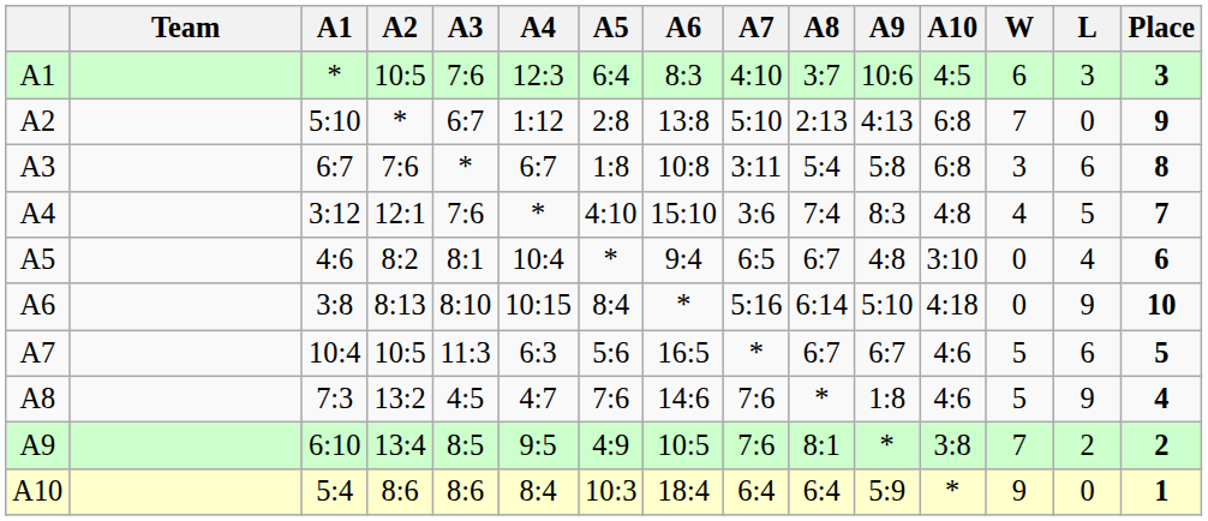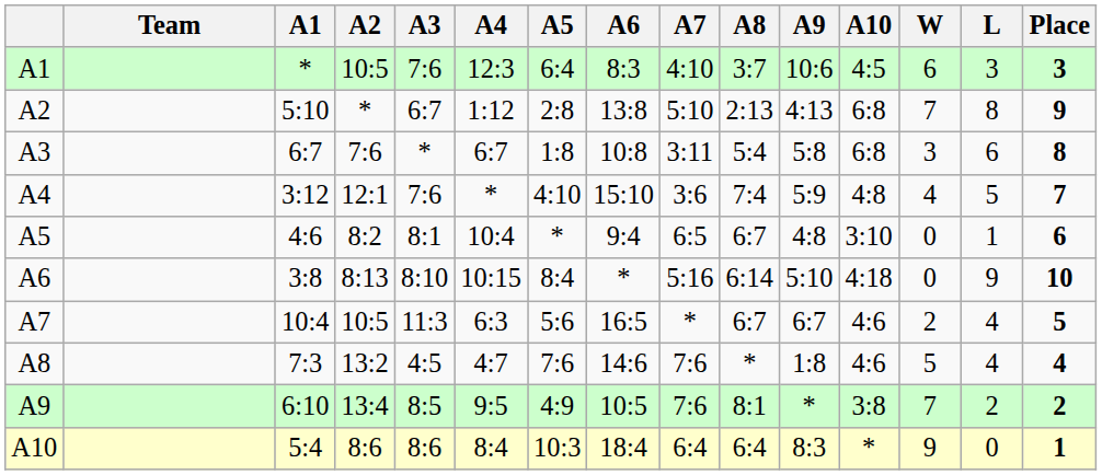row 3 | L: 0 -> 8
row 5 | A9: 8:3 -> 5:9
row 6 | L: 4 -> 1
row 8 | W: 5 -> 2
row 8 | L: 6 -> 4
row 9 | L: 9 -> 4
row 11 | A9: 5:9 -> 8:3
